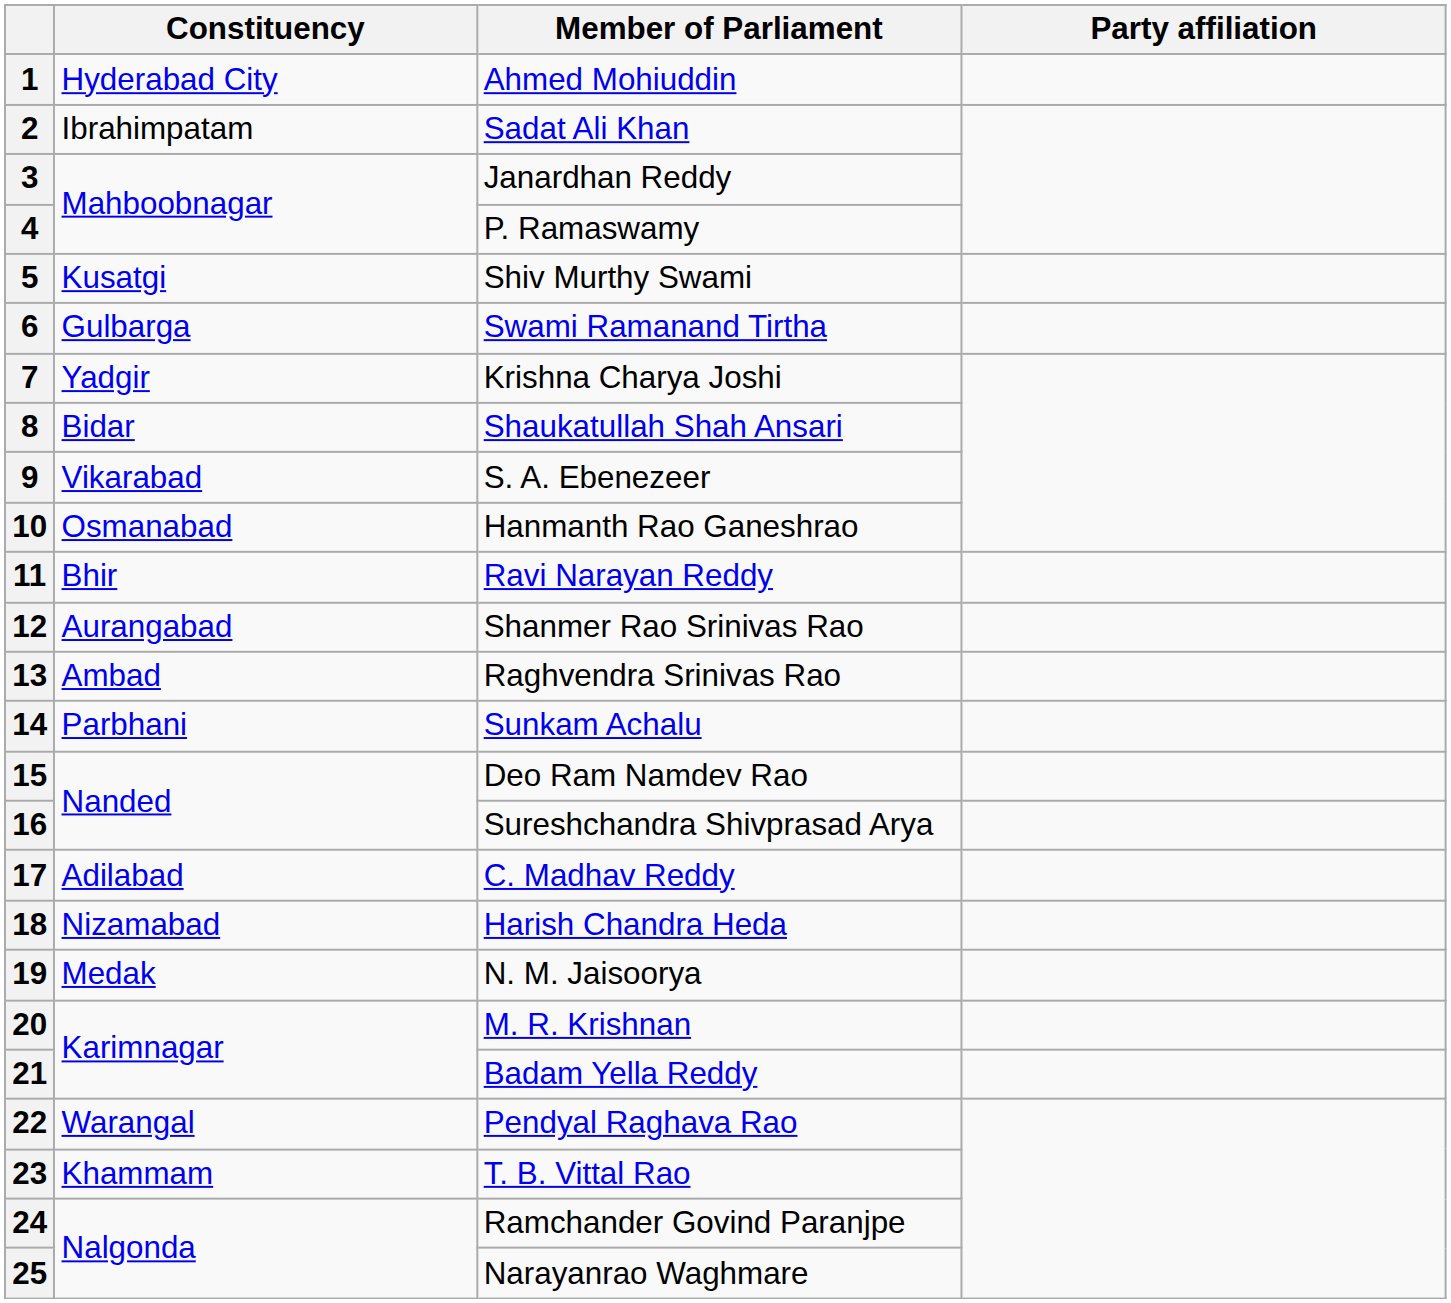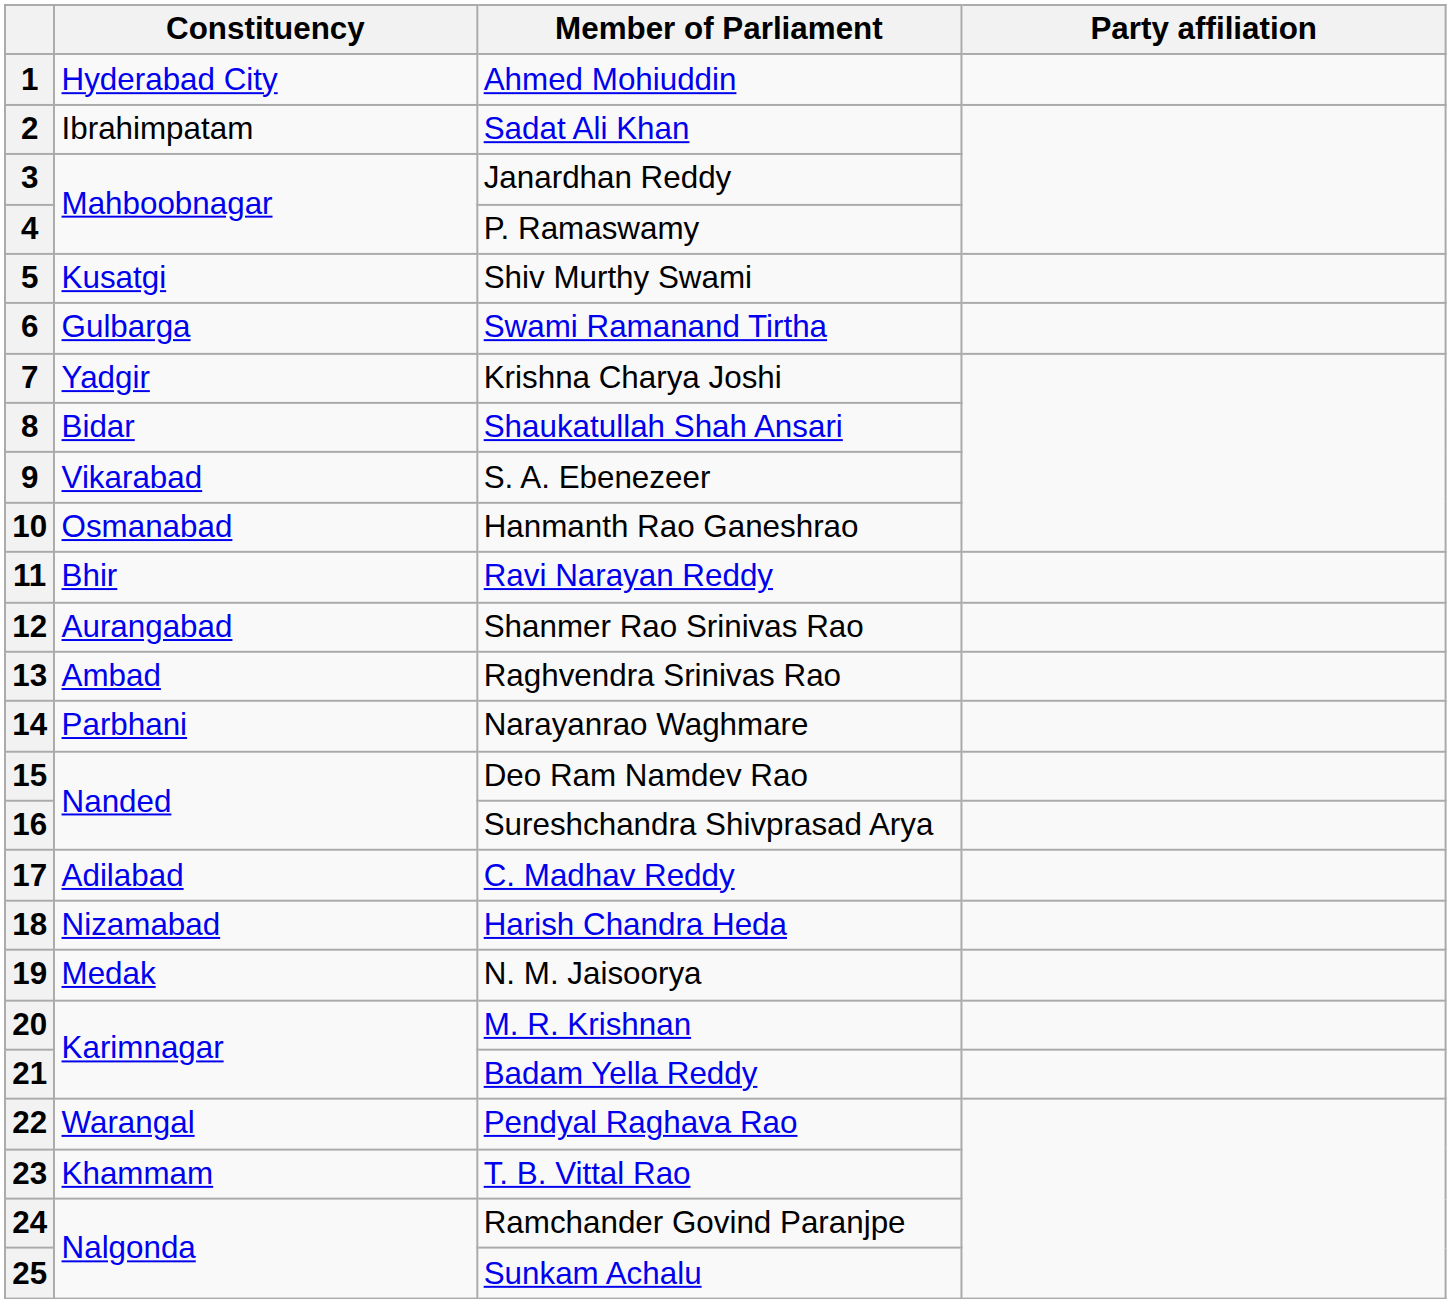14 | Member of Parliament: Sunkam Achalu -> Narayanrao Waghmare
25 | Member of Parliament: Narayanrao Waghmare -> Sunkam Achalu
